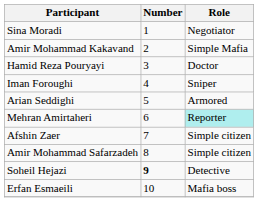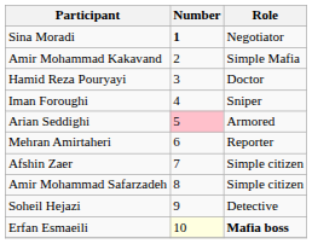Sina Moradi | Number: normal -> bold
Arian Seddighi | Number: no background -> pink background
Mehran Amirtaheri | Role: paleturquoise background -> no background
Soheil Hejazi | Number: bold -> normal
Erfan Esmaeili | Number: no background -> lightyellow background
Erfan Esmaeili | Role: normal -> bold
